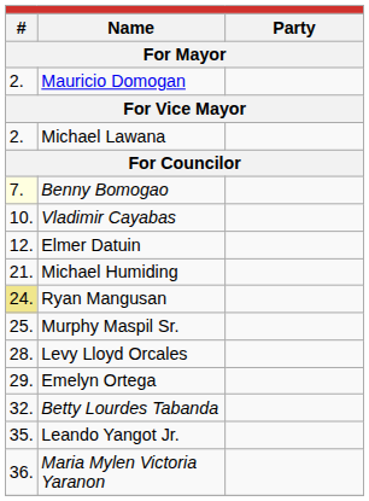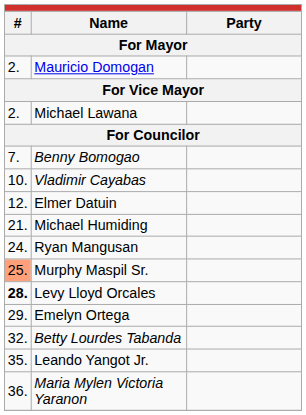Benny Bomogao | column 1: lightyellow background -> no background
Ryan Mangusan | column 1: khaki background -> no background
Murphy Maspil Sr. | column 1: no background -> lightsalmon background
Levy Lloyd Orcales | column 1: normal -> bold
